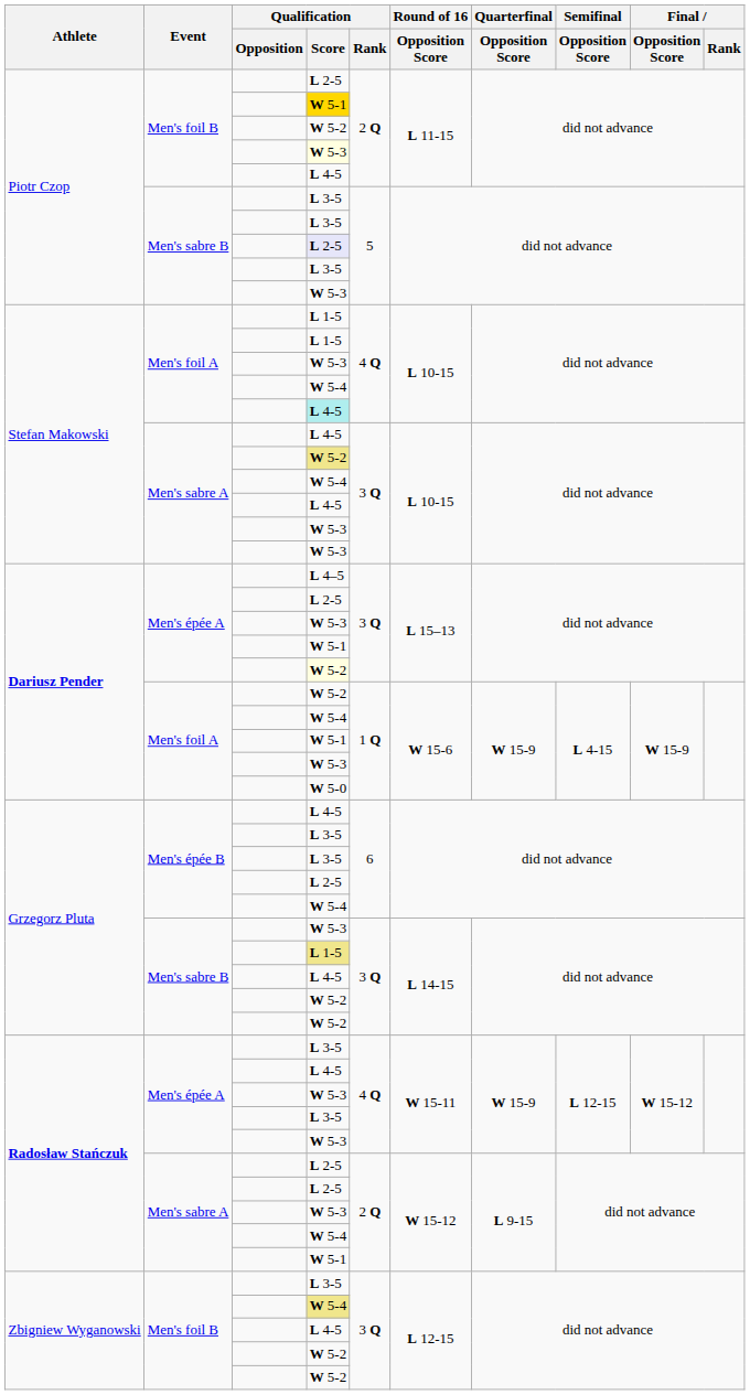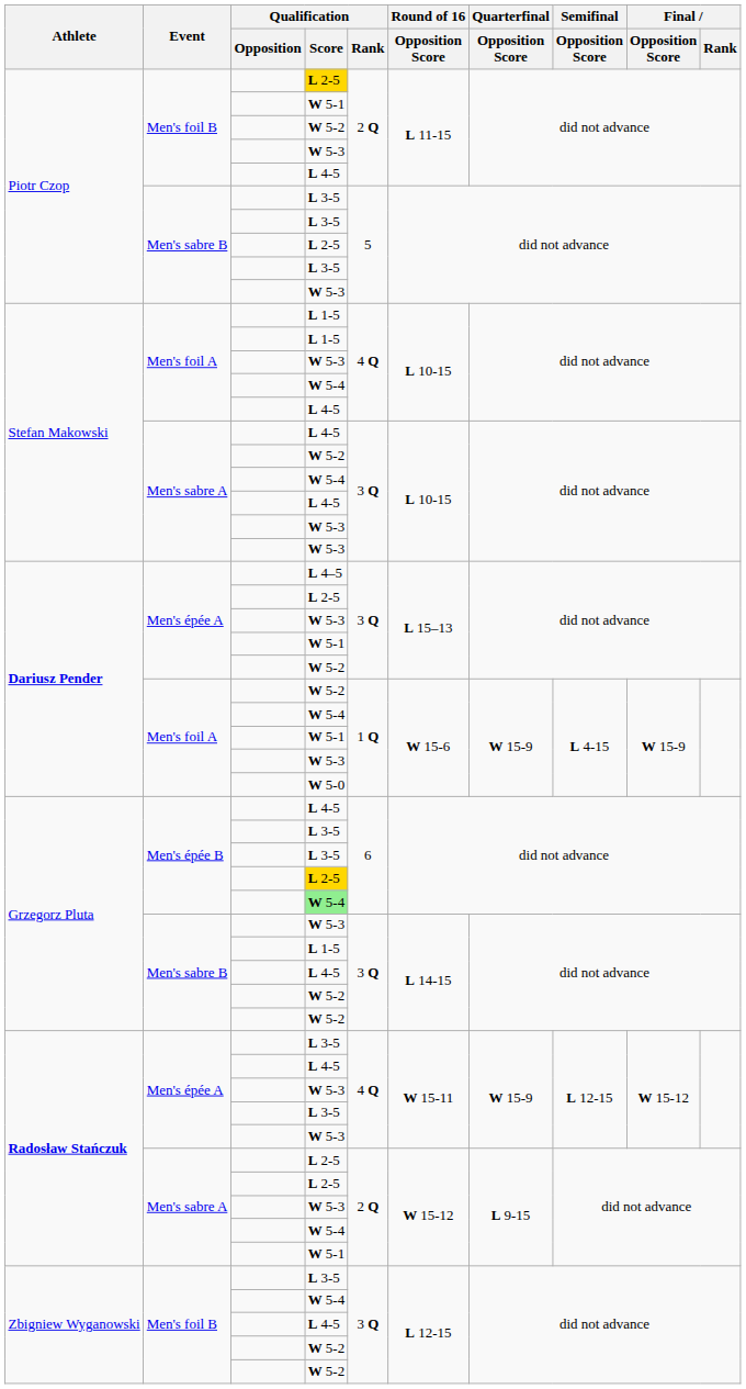Men's foil B / L 2-5 | Qualification / Score: no background -> gold background
Men's foil B / W 5-1 | Qualification / Score: gold background -> no background
Men's foil B / W 5-3 | Qualification / Score: lightyellow background -> no background
Men's sabre B / L 2-5 | Qualification / Score: lavender background -> no background
Men's foil A / L 4-5 | Qualification / Score: paleturquoise background -> no background
Men's sabre A / W 5-2 | Qualification / Score: khaki background -> no background
Men's épée A / W 5-2 | Qualification / Score: lightyellow background -> no background
Men's épée B / L 2-5 | Qualification / Score: no background -> gold background
Men's épée B / W 5-4 | Qualification / Score: no background -> lightgreen background
Men's sabre B / L 1-5 | Qualification / Score: khaki background -> no background
Men's foil B / W 5-4 | Qualification / Score: khaki background -> no background
